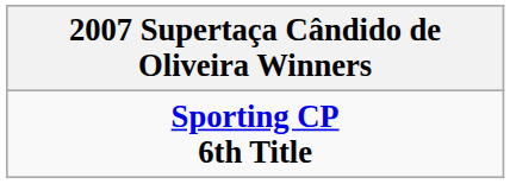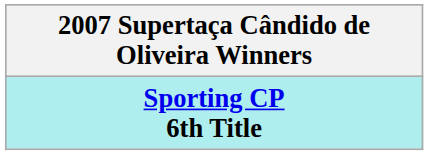row 2 | column 1: no background -> paleturquoise background
